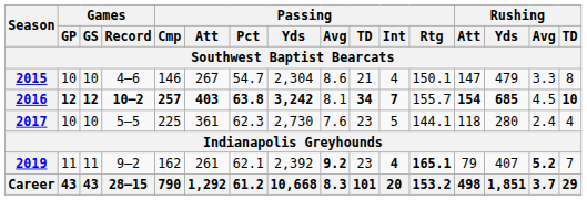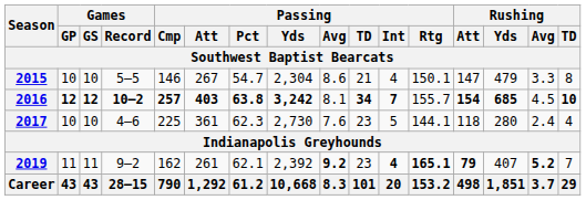2015 | Games / Record / Southwest Baptist Bearcats: 4–6 -> 5–5
2017 | Games / Record / Southwest Baptist Bearcats: 5–5 -> 4–6
2019 | Rushing / Att / Southwest Baptist Bearcats: normal -> bold
